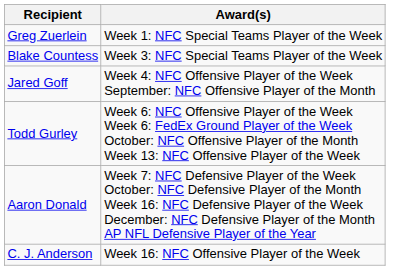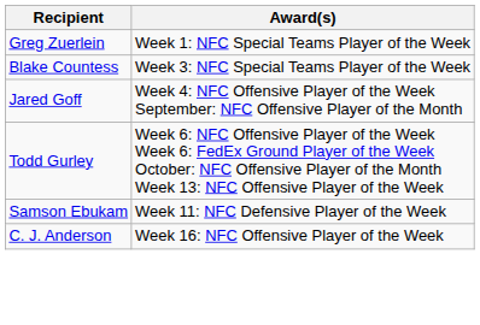- row: Aaron Donald | Week 7: NFC Defensive Player of the Week October: NFC Defensive Player of the Month Week 16: NFC Defensive Player of the Week December: NFC Defensive Player of the Month AP NFL Defensive Player of the Year
+ row: Samson Ebukam | Week 11: NFC Defensive Player of the Week
